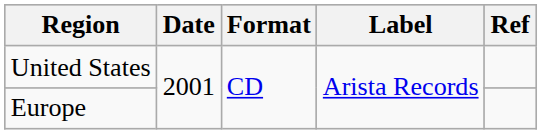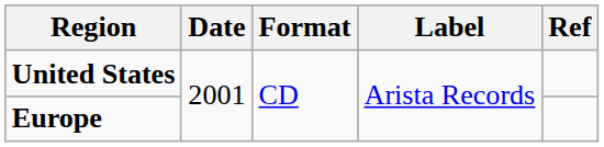United States | Region: normal -> bold
Europe | Region: normal -> bold
